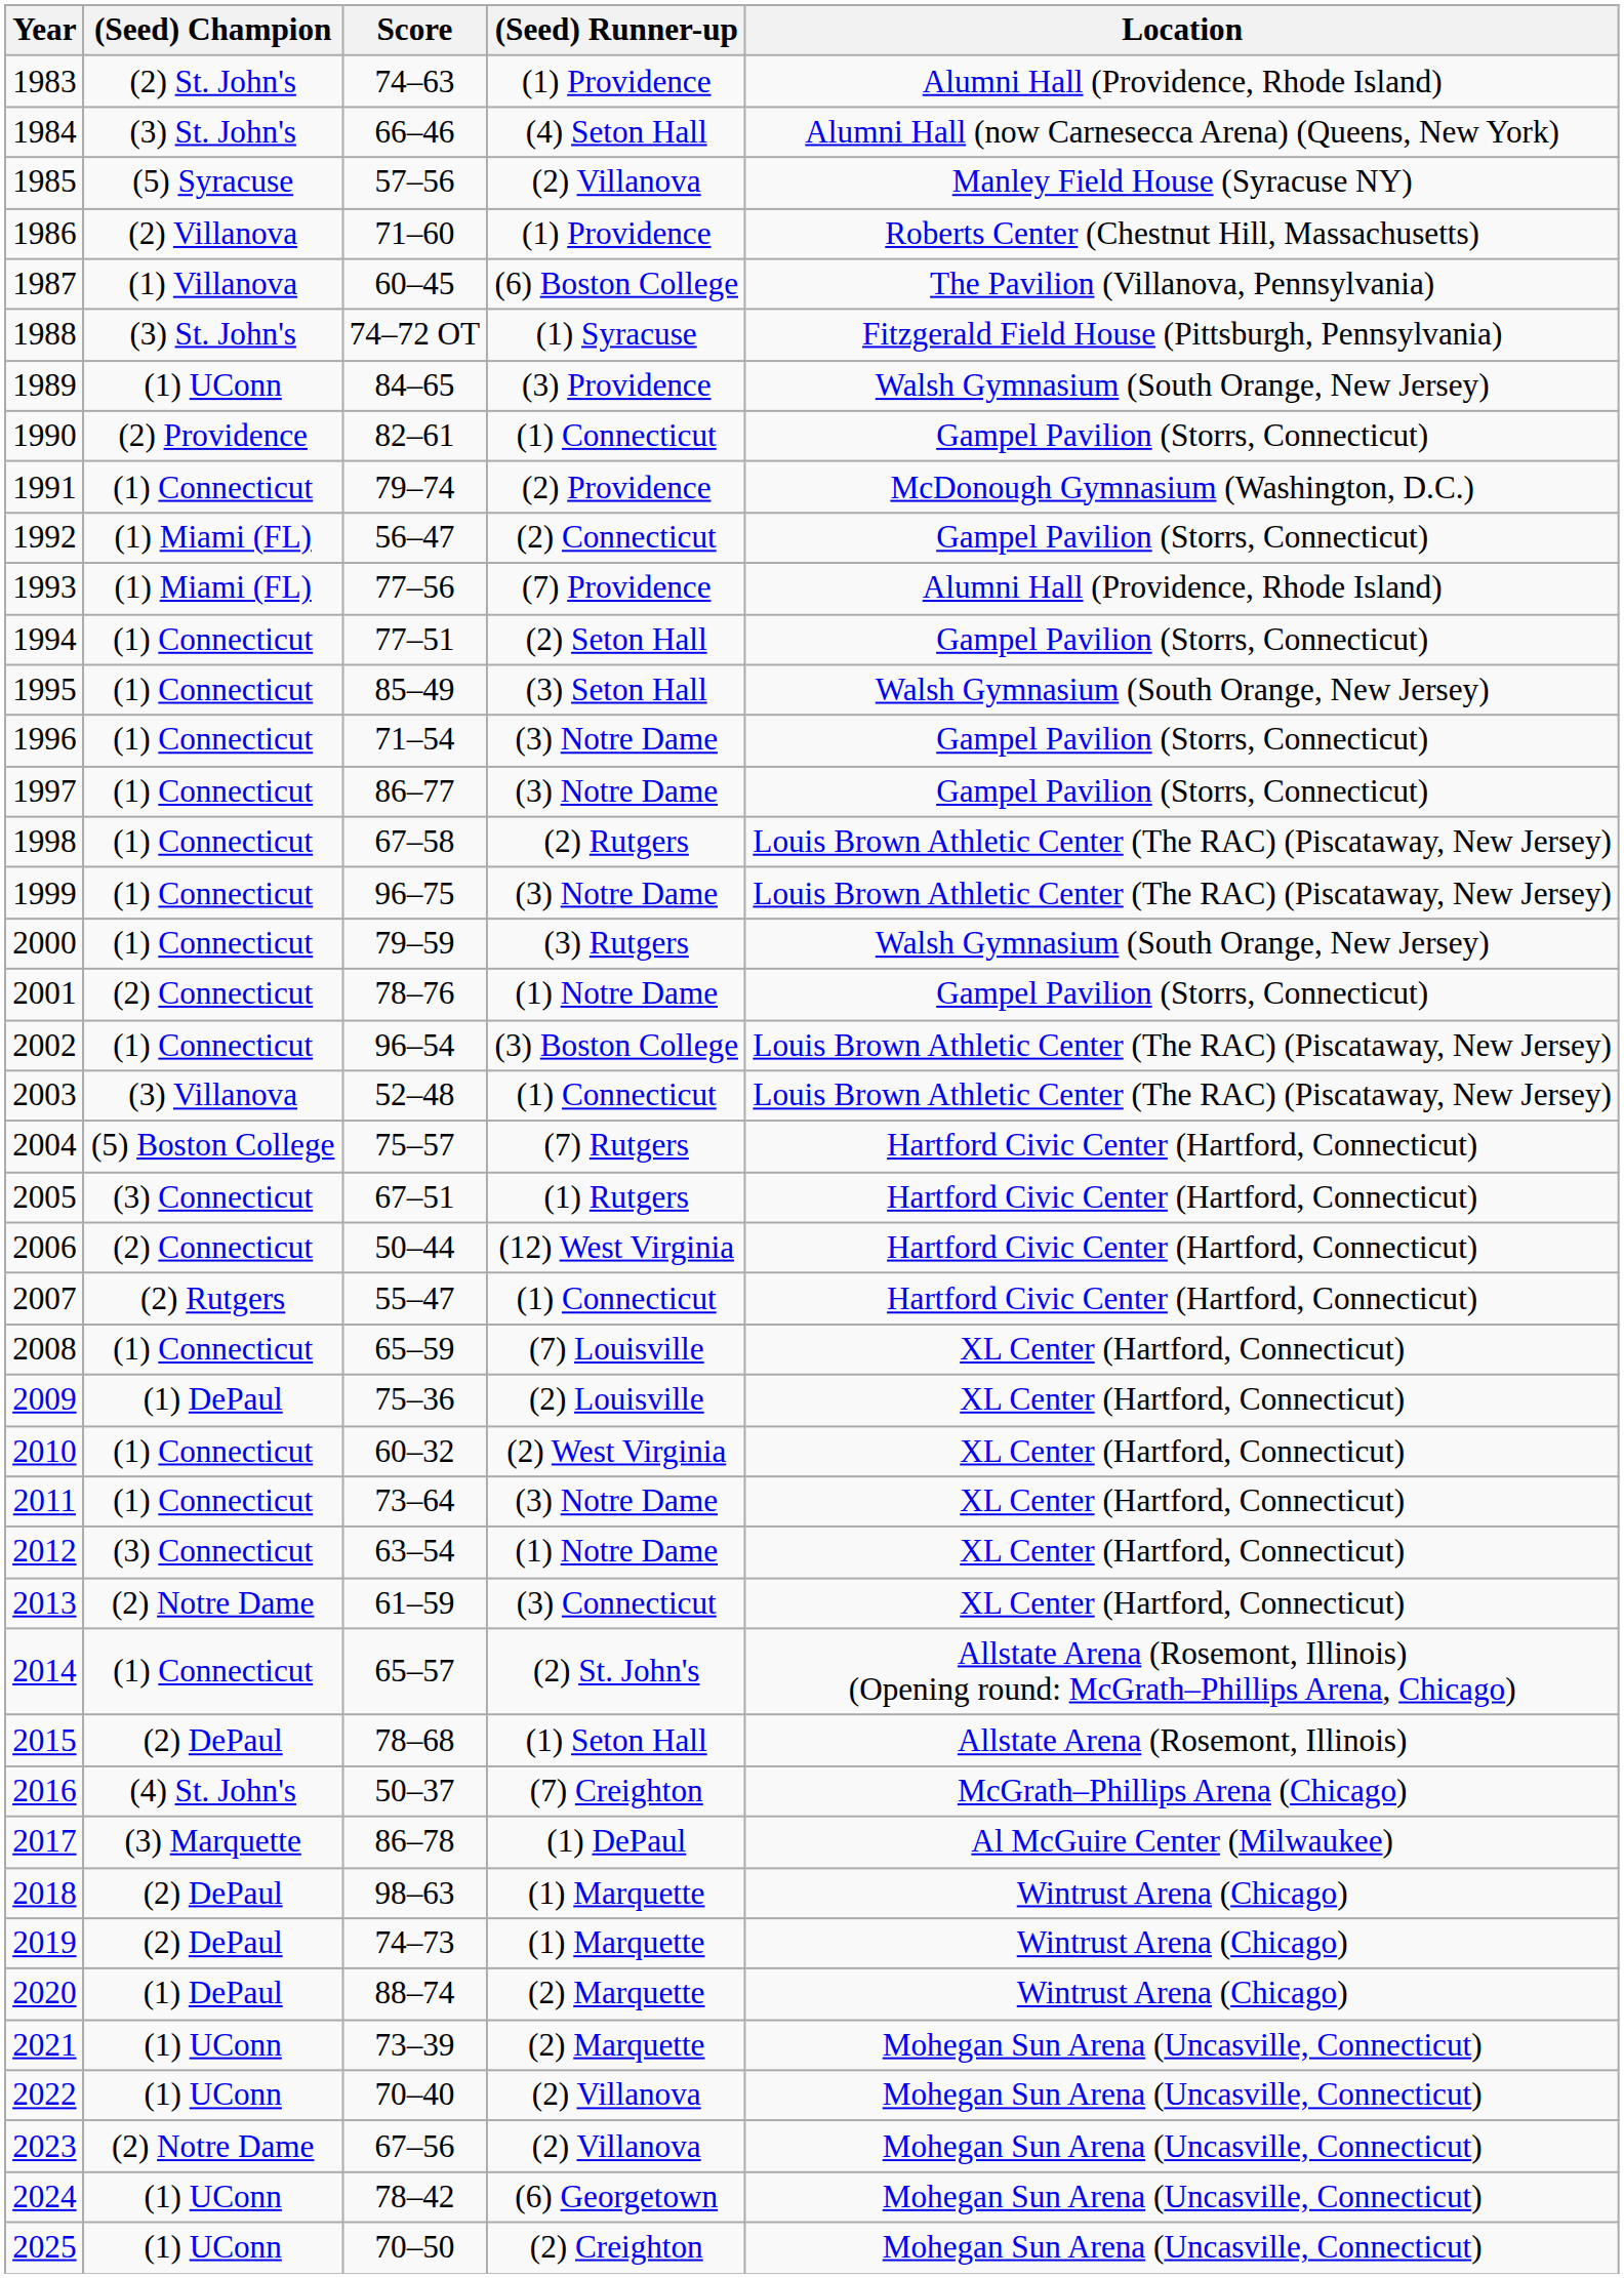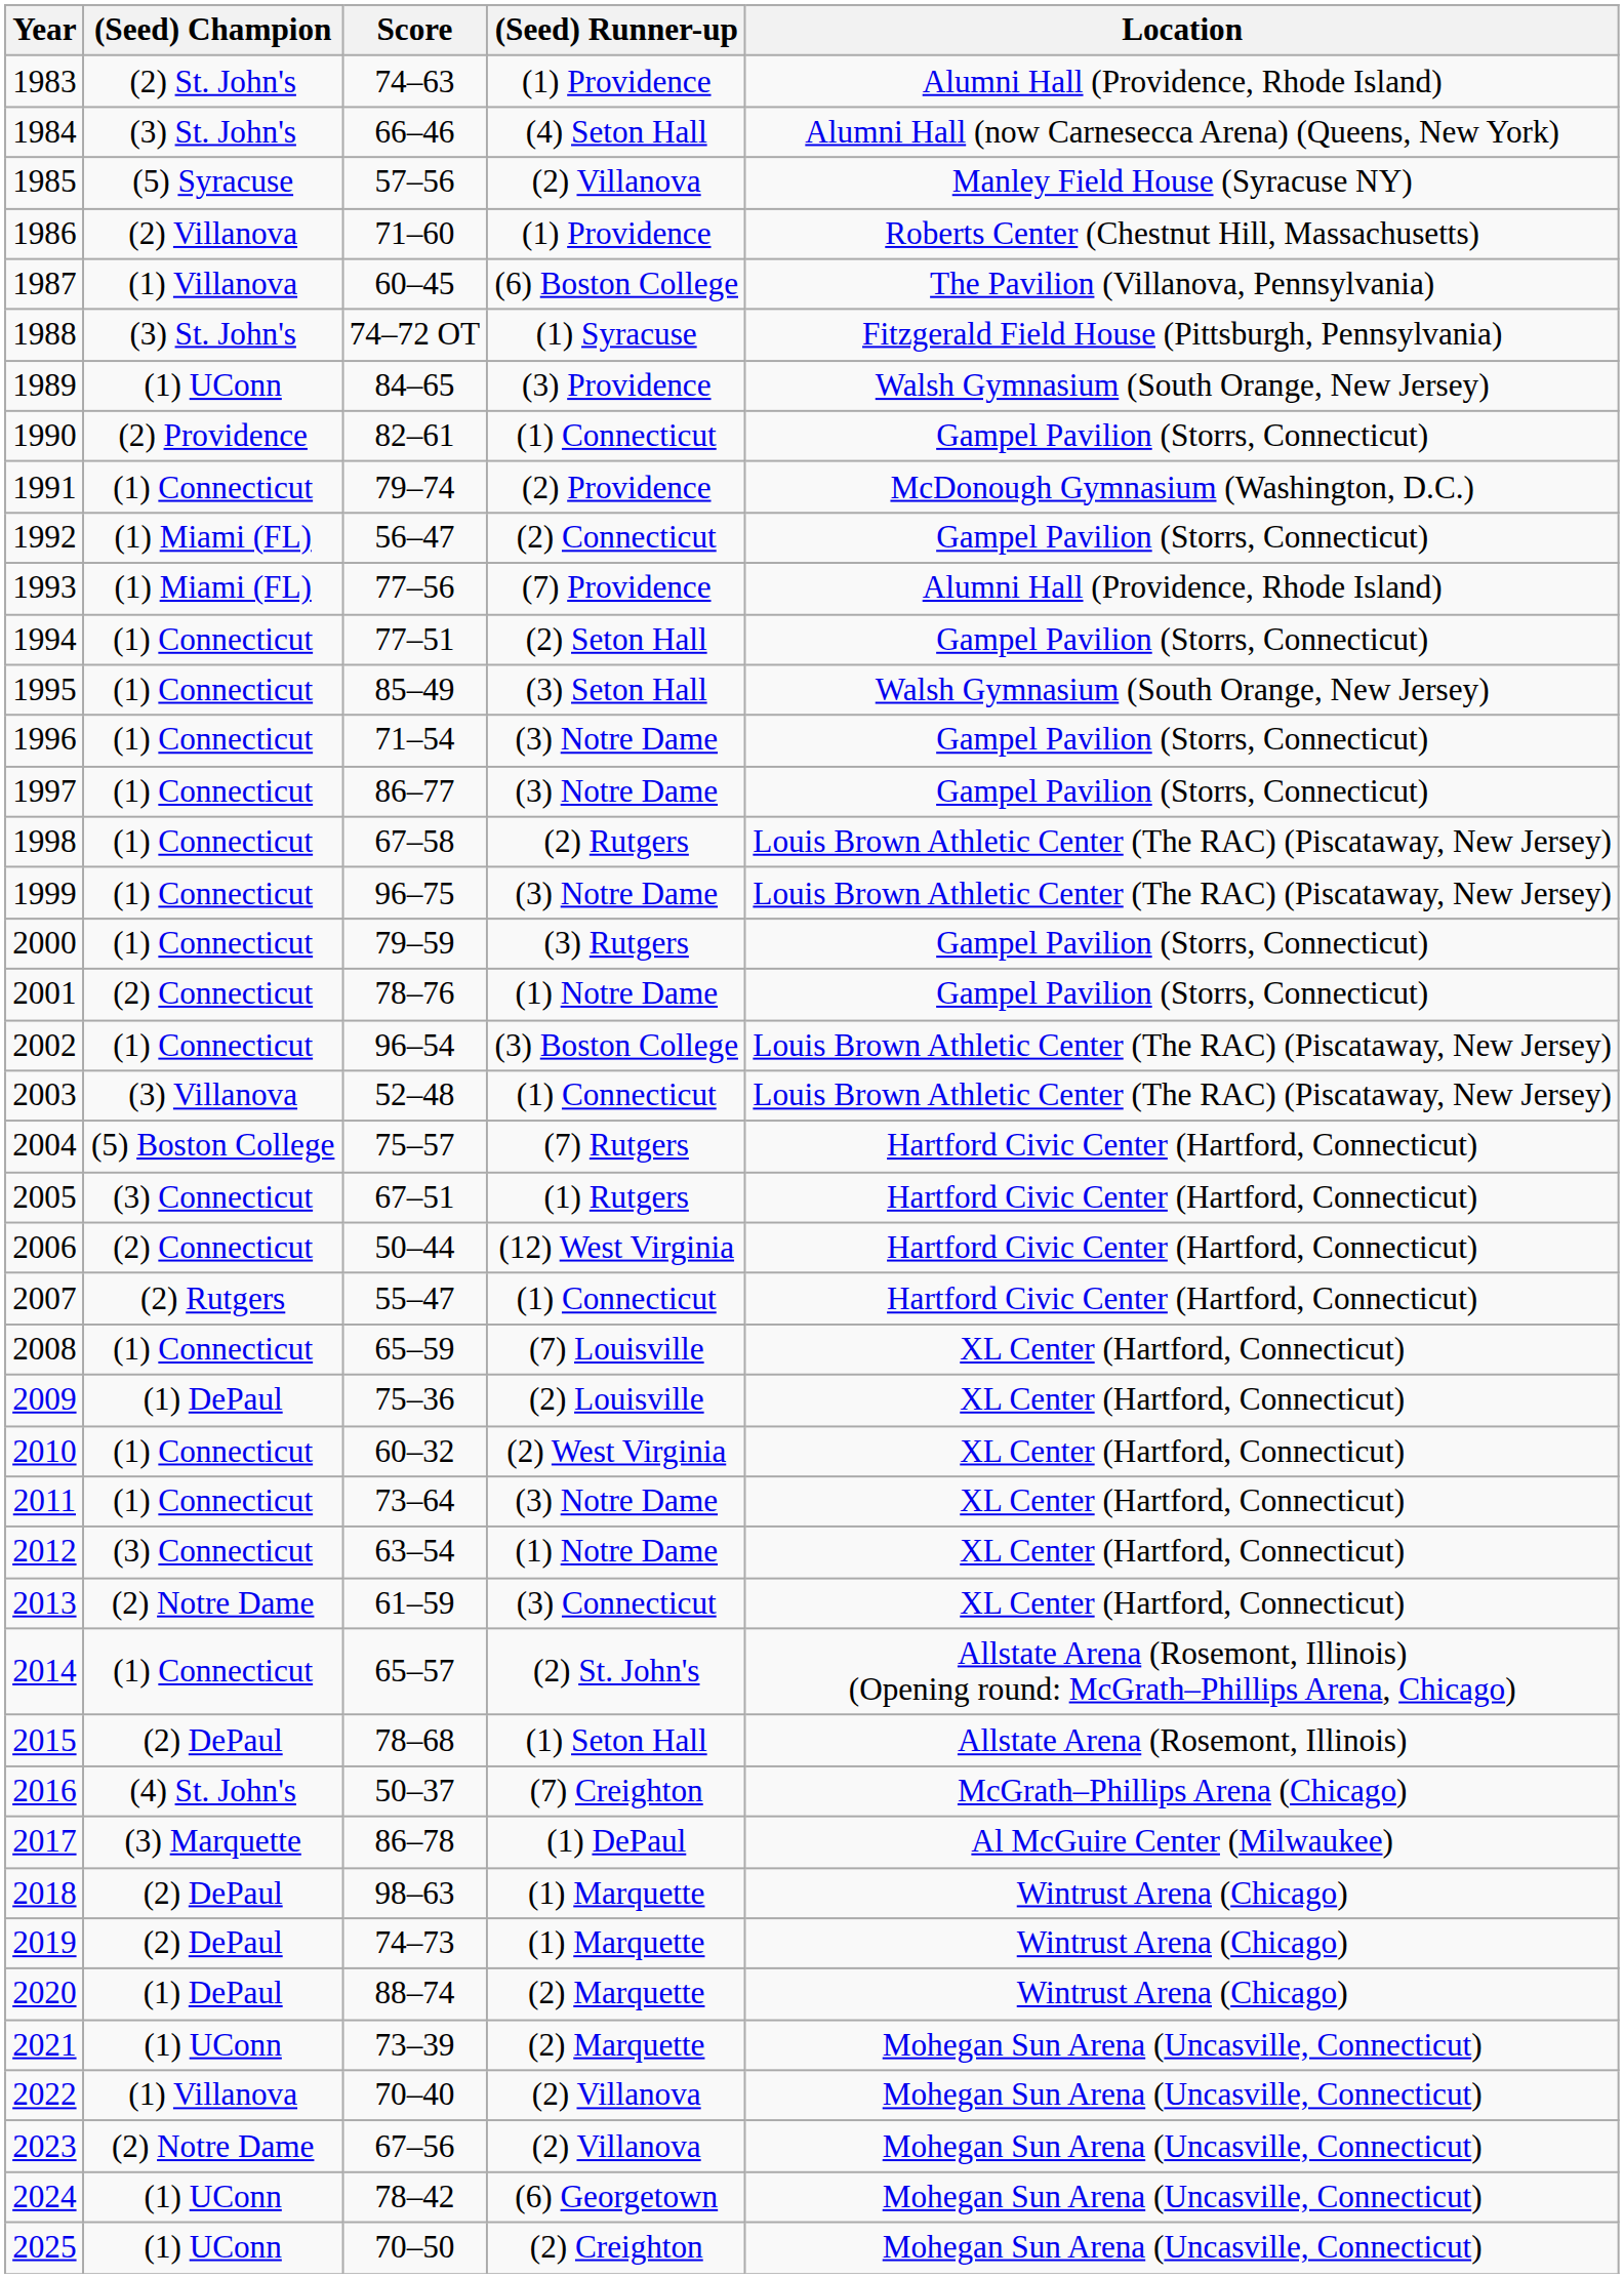2000 | Location: Walsh Gymnasium (South Orange, New Jersey) -> Gampel Pavilion (Storrs, Connecticut)
2022 | (Seed) Champion: (1) UConn -> (1) Villanova
